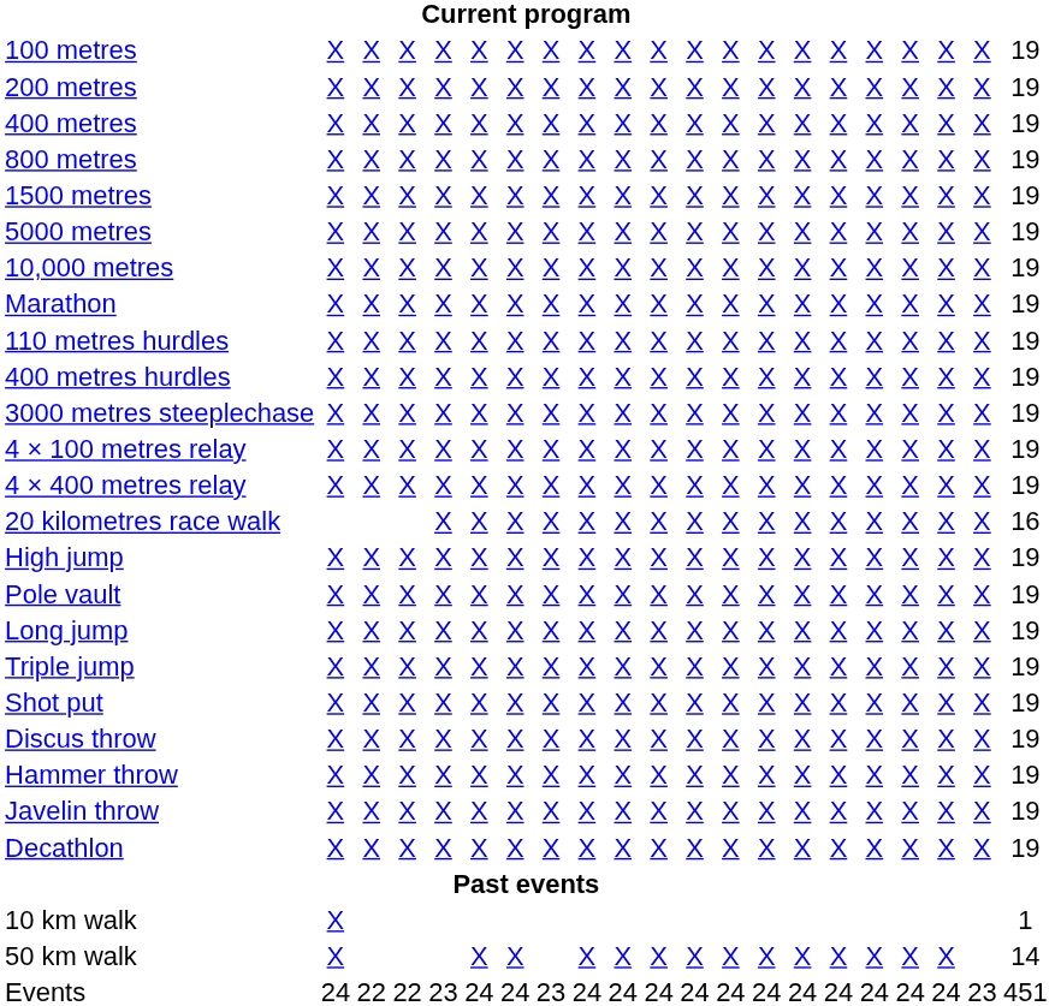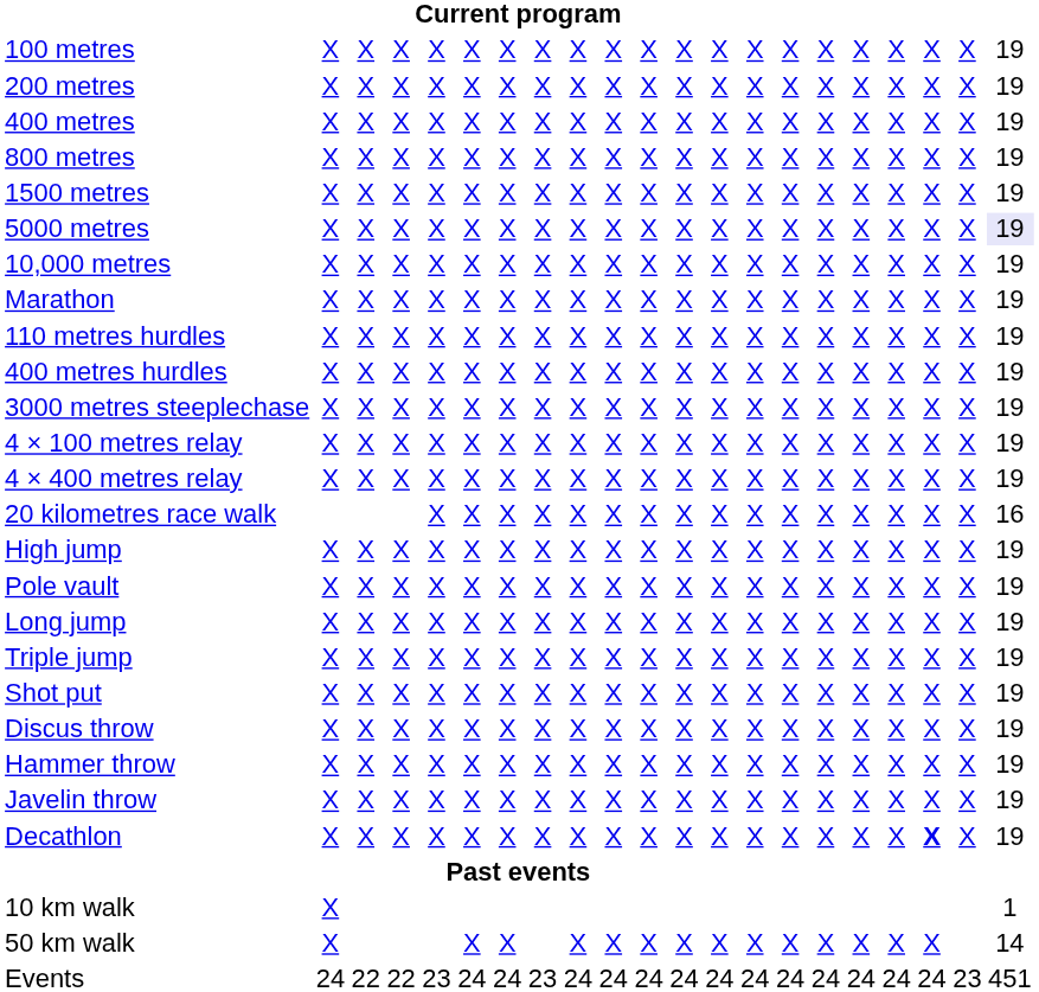5000 metres | column 21: no background -> lavender background
Decathlon | column 19: normal -> bold
